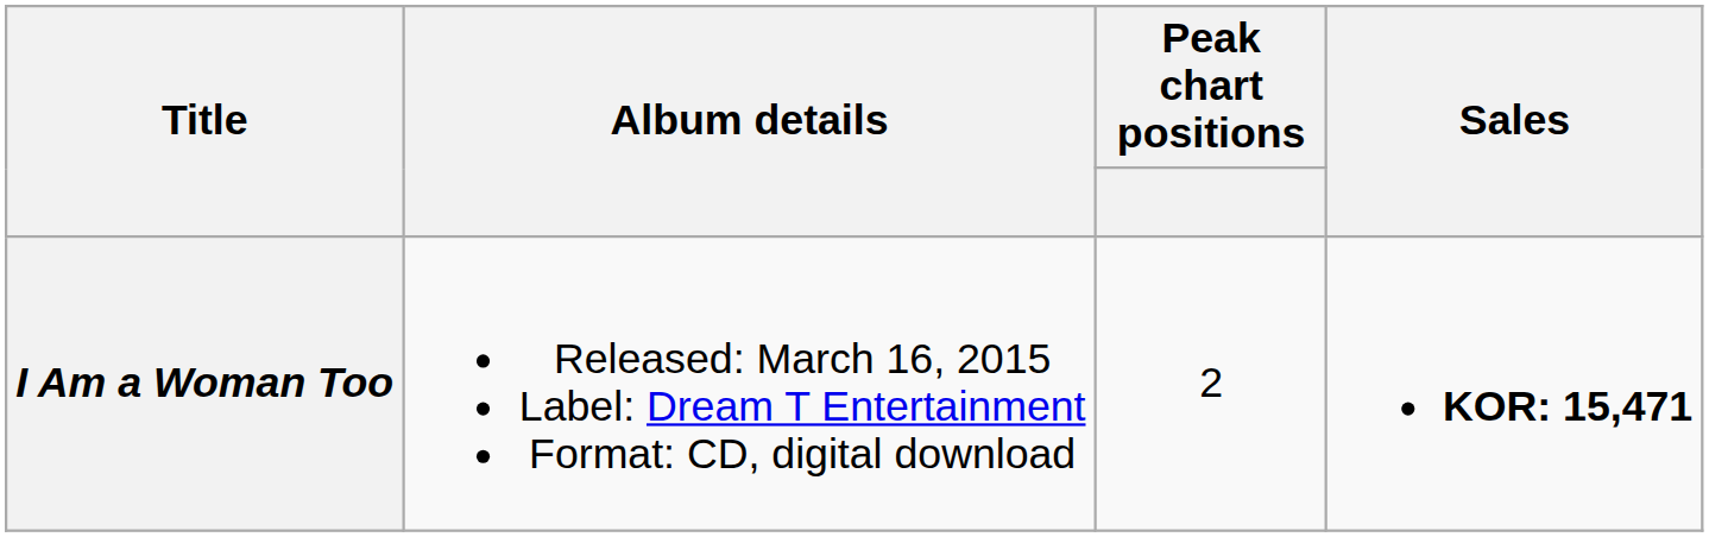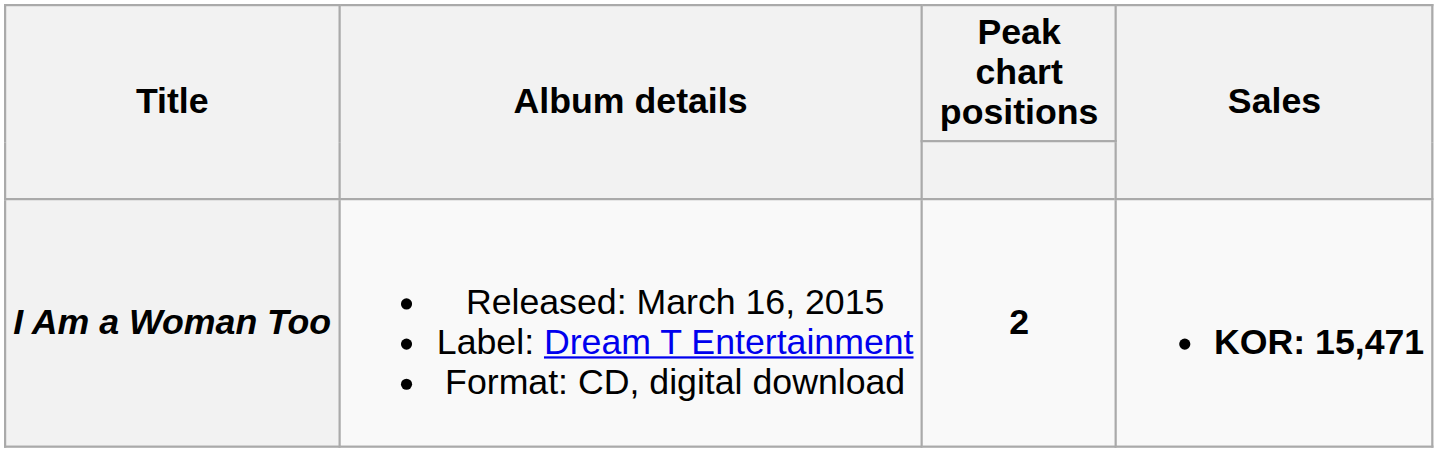I Am a Woman Too | Peak chart positions: normal -> bold
